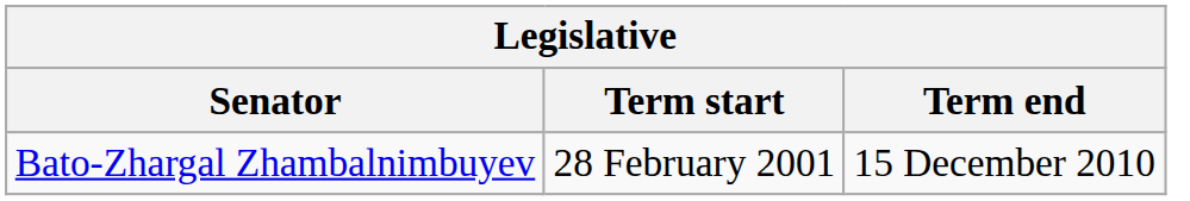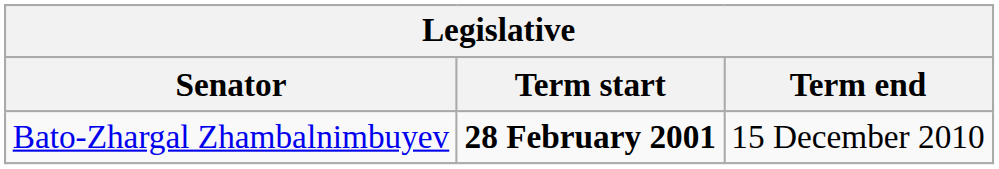Bato-Zhargal Zhambalnimbuyev | Term start: normal -> bold
